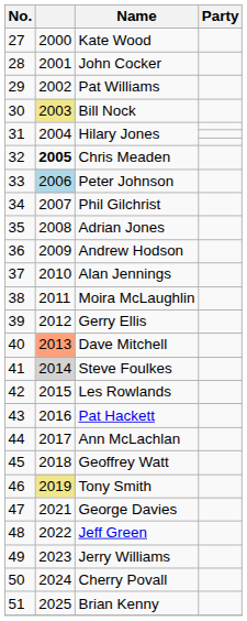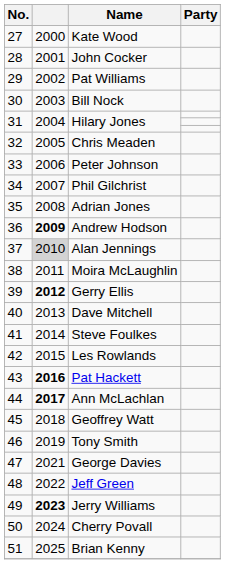Bill Nock | column 2: khaki background -> no background
Chris Meaden | column 2: bold -> normal
Peter Johnson | column 2: lightblue background -> no background
Andrew Hodson | column 2: normal -> bold
Alan Jennings | column 2: no background -> lightgrey background
Gerry Ellis | column 2: normal -> bold
Dave Mitchell | column 2: lightsalmon background -> no background
Steve Foulkes | column 2: lightgrey background -> no background
Pat Hackett | column 2: normal -> bold
Ann McLachlan | column 2: normal -> bold
Tony Smith | column 2: khaki background -> no background
Jerry Williams | column 2: normal -> bold
